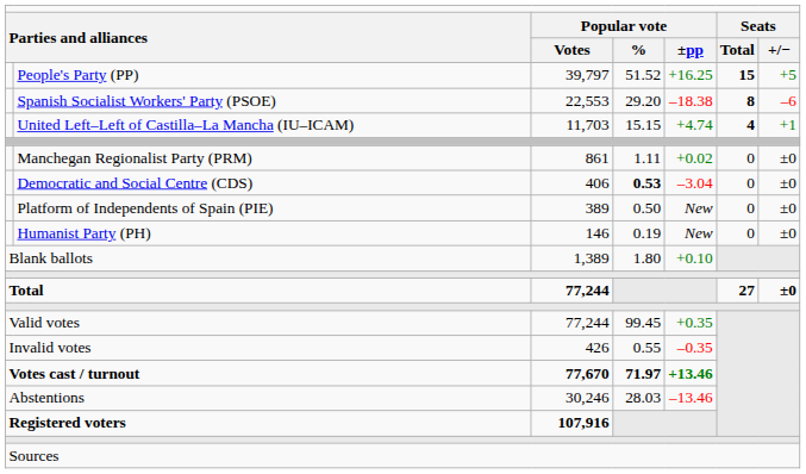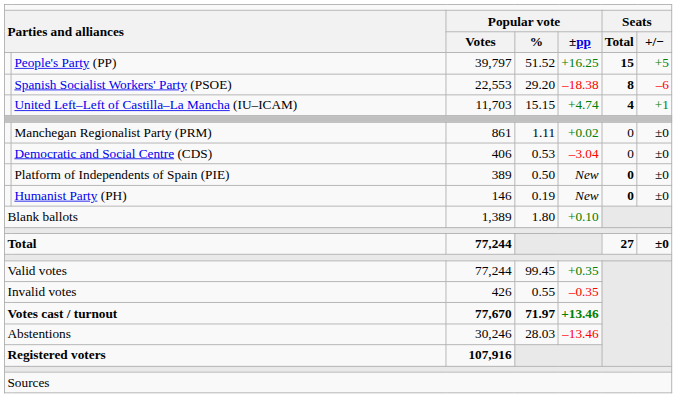Democratic and Social Centre (CDS) | column 4: bold -> normal
Platform of Independents of Spain (PIE) | column 6: normal -> bold
Humanist Party (PH) | column 6: normal -> bold
